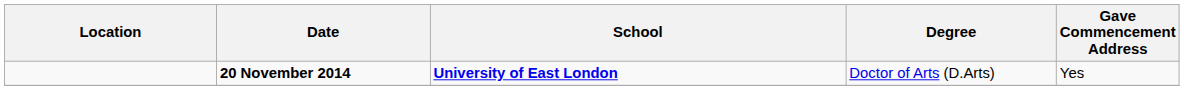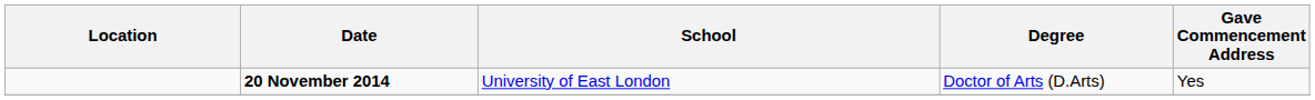20 November 2014 | School: bold -> normal
